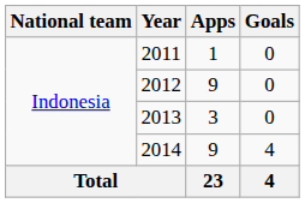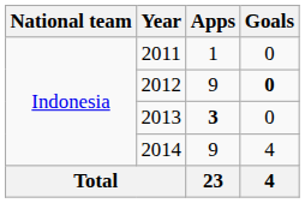2012 | Goals: normal -> bold
2013 | Apps: normal -> bold
